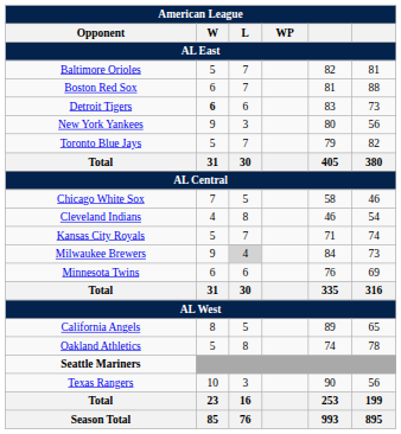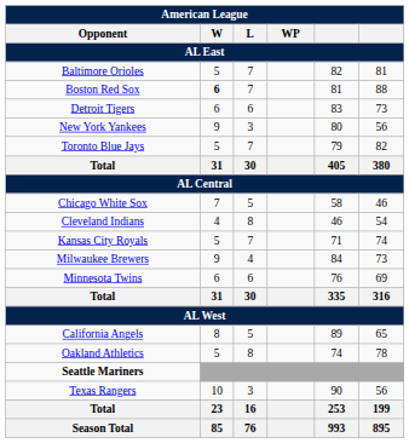Boston Red Sox | W: normal -> bold
Detroit Tigers | W: bold -> normal
Milwaukee Brewers | L: lightgrey background -> no background
